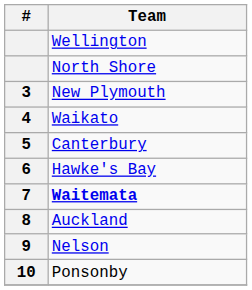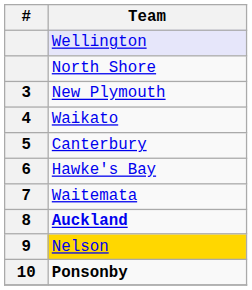Wellington | Team: no background -> lavender background
Waitemata | Team: bold -> normal
Auckland | Team: normal -> bold
Nelson | Team: no background -> gold background
Ponsonby | Team: normal -> bold
